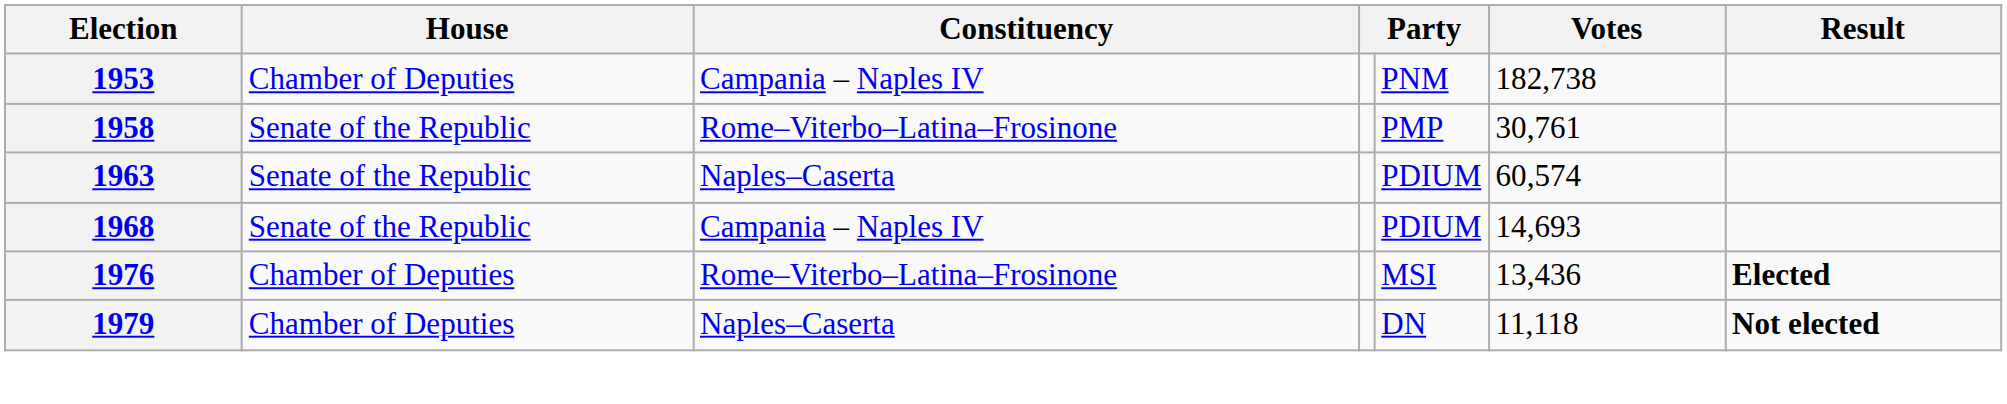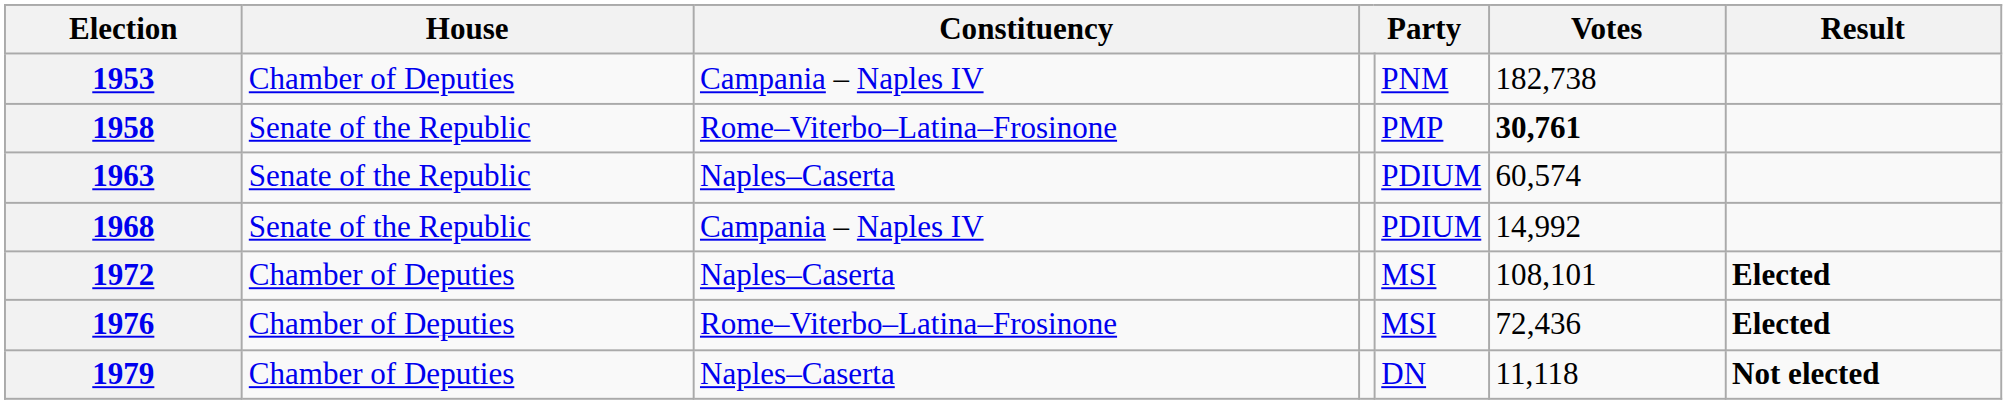1958 | Votes: normal -> bold
1968 | Votes: 14,693 -> 14,992
+ row: 1972 | Chamber of Deputies | Naples–Caserta | MSI | 108,101 | Elected
1976 | Votes: 13,436 -> 72,436
